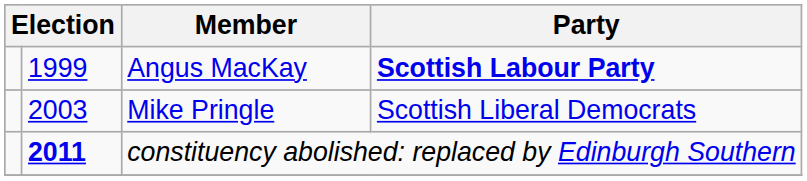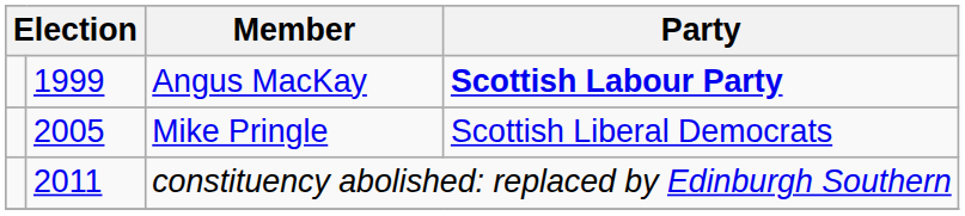Mike Pringle | column 2: 2003 -> 2005
constituency abolished: replaced by Edinburgh Southern | column 2: bold -> normal
